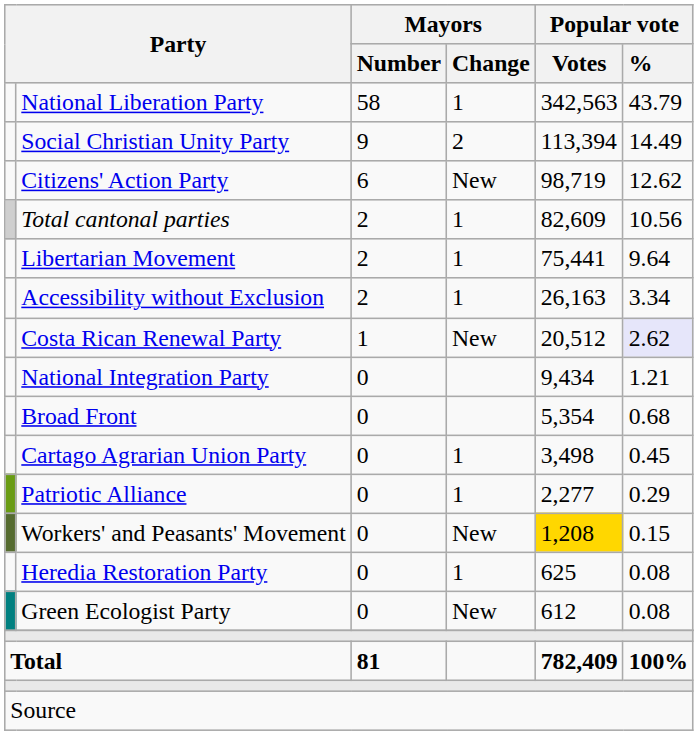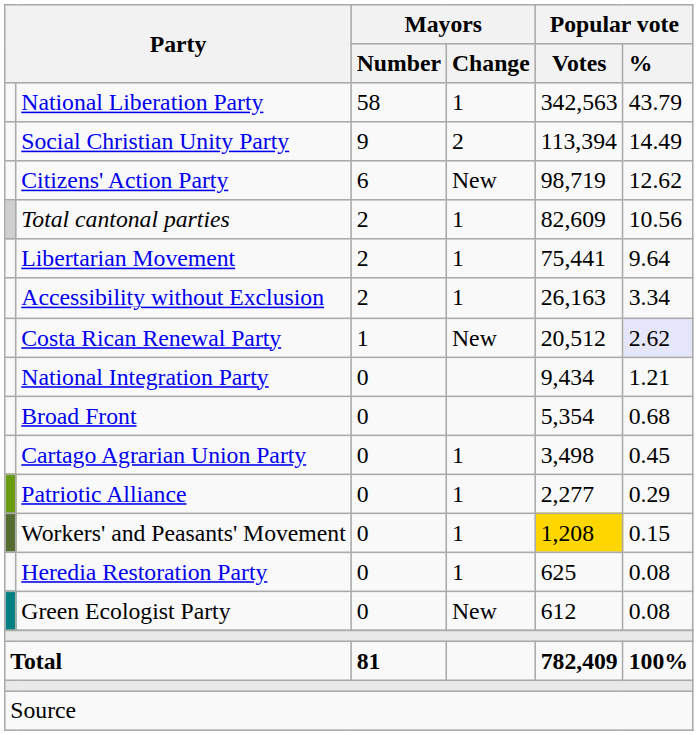Workers' and Peasants' Movement | Mayors / Change: New -> 1
